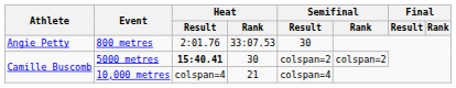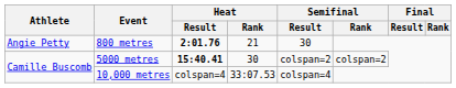800 metres | Heat / Result: normal -> bold
800 metres | Heat / Rank: 33:07.53 -> 21
10,000 metres | Heat / Rank: 21 -> 33:07.53
